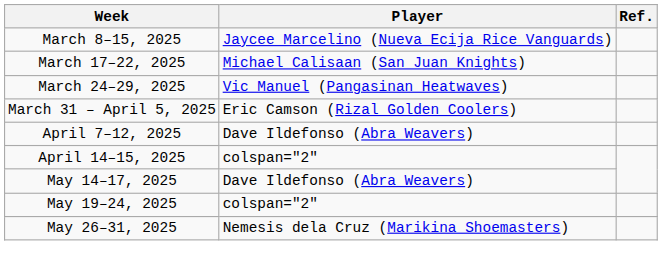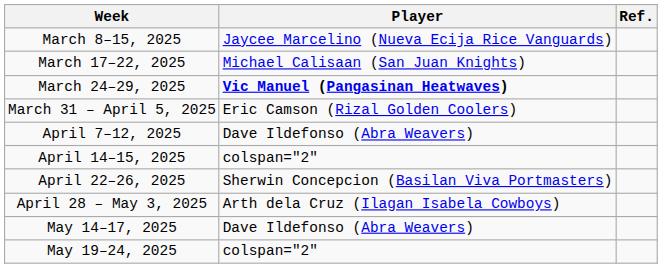March 24–29, 2025 | Player: normal -> bold
+ row: April 22–26, 2025 | Sherwin Concepcion (Basilan Viva Portmasters)
+ row: April 28 – May 3, 2025 | Arth dela Cruz (Ilagan Isabela Cowboys)
- row: May 26–31, 2025 | Nemesis dela Cruz (Marikina Shoemasters)
